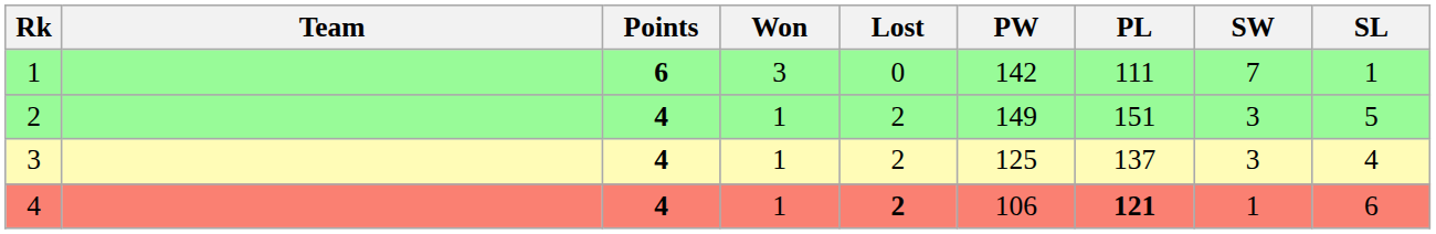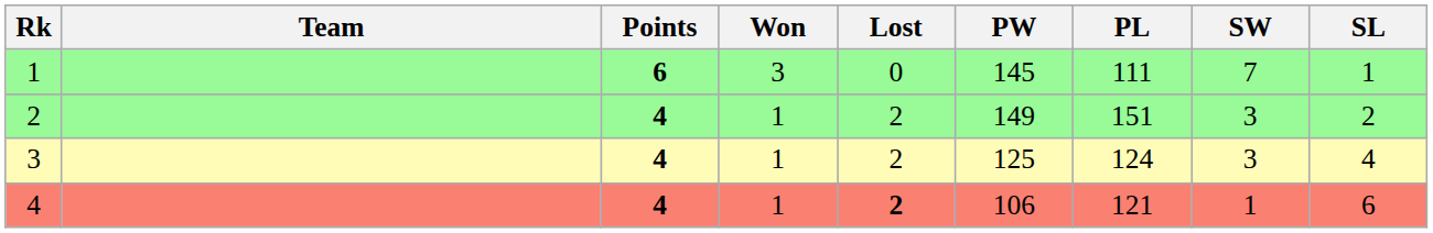row 2 | PW: 142 -> 145
row 3 | SL: 5 -> 2
row 4 | PL: 137 -> 124
row 5 | PL: bold -> normal
